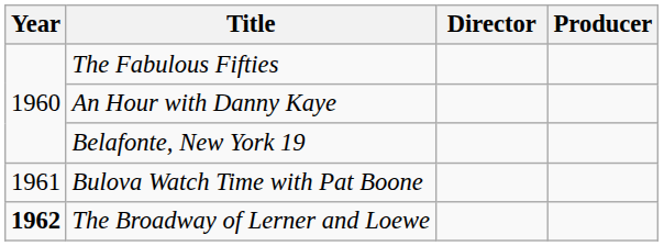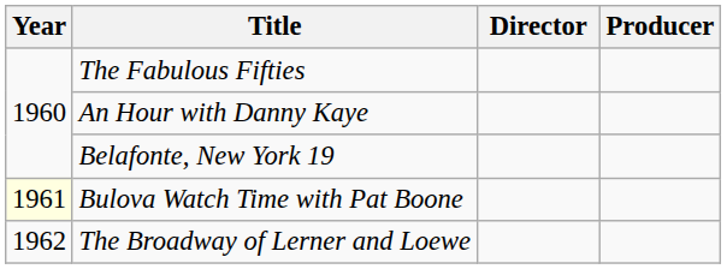Bulova Watch Time with Pat Boone | Year: no background -> lightyellow background
The Broadway of Lerner and Loewe | Year: bold -> normal
